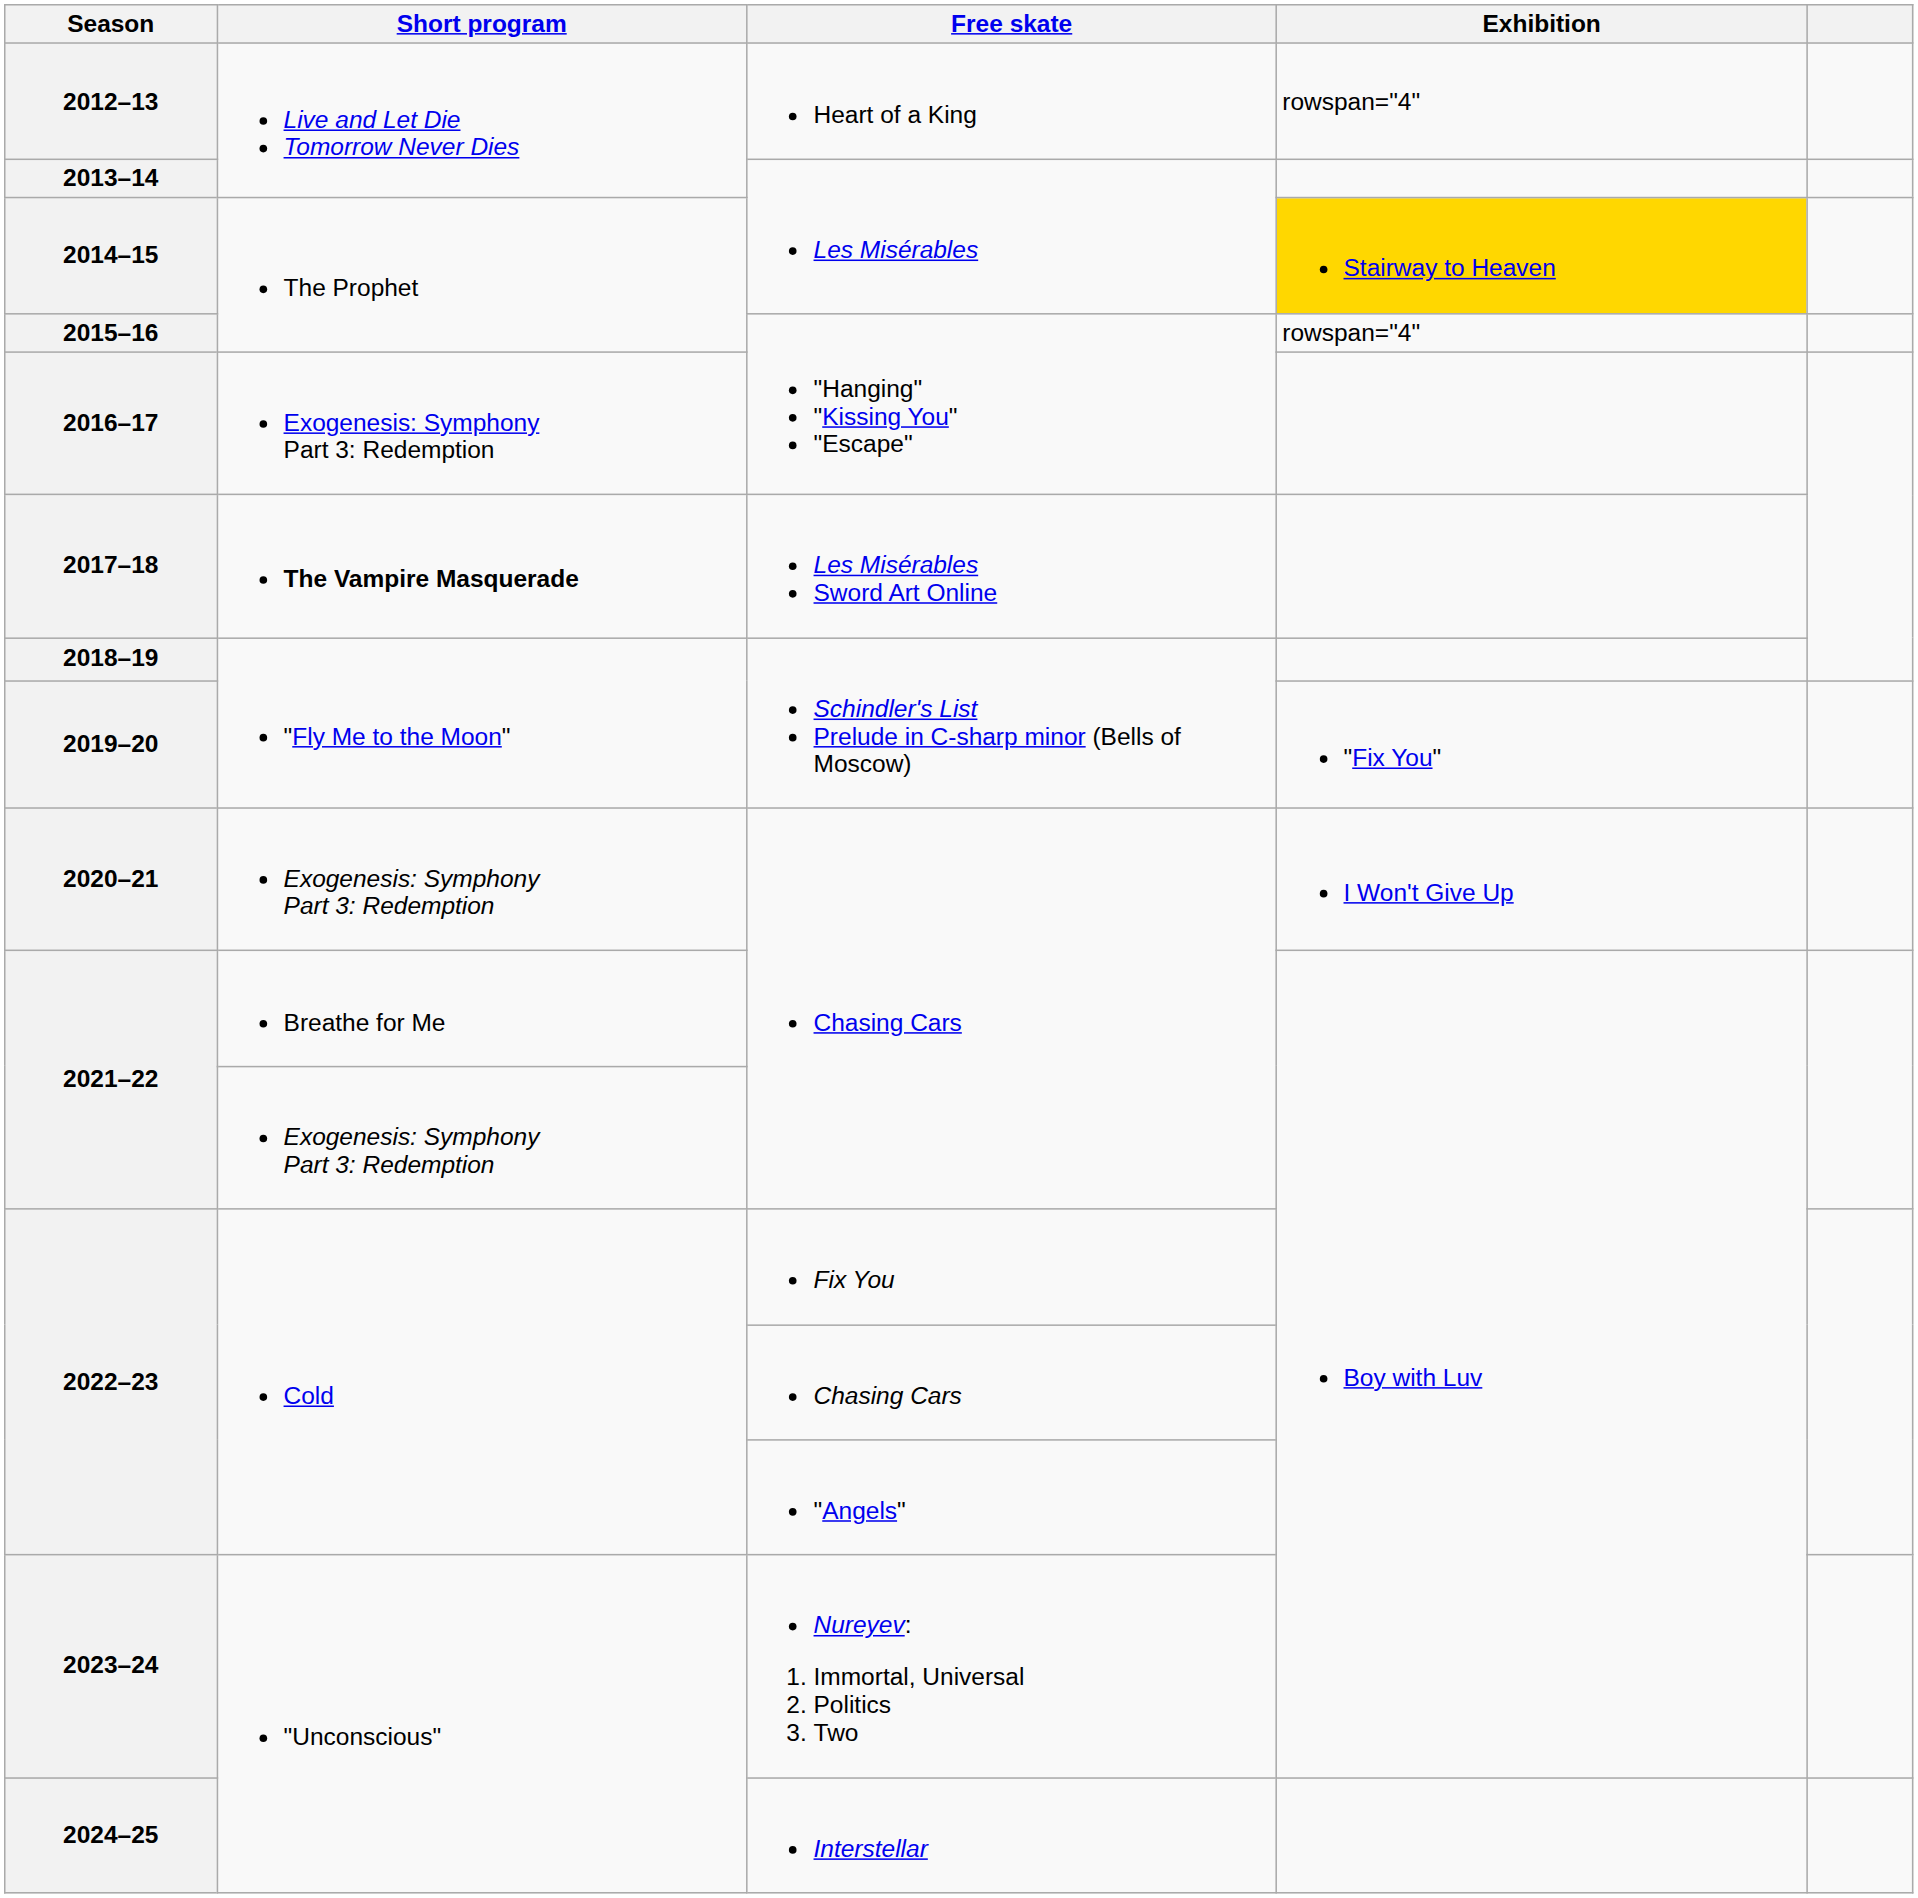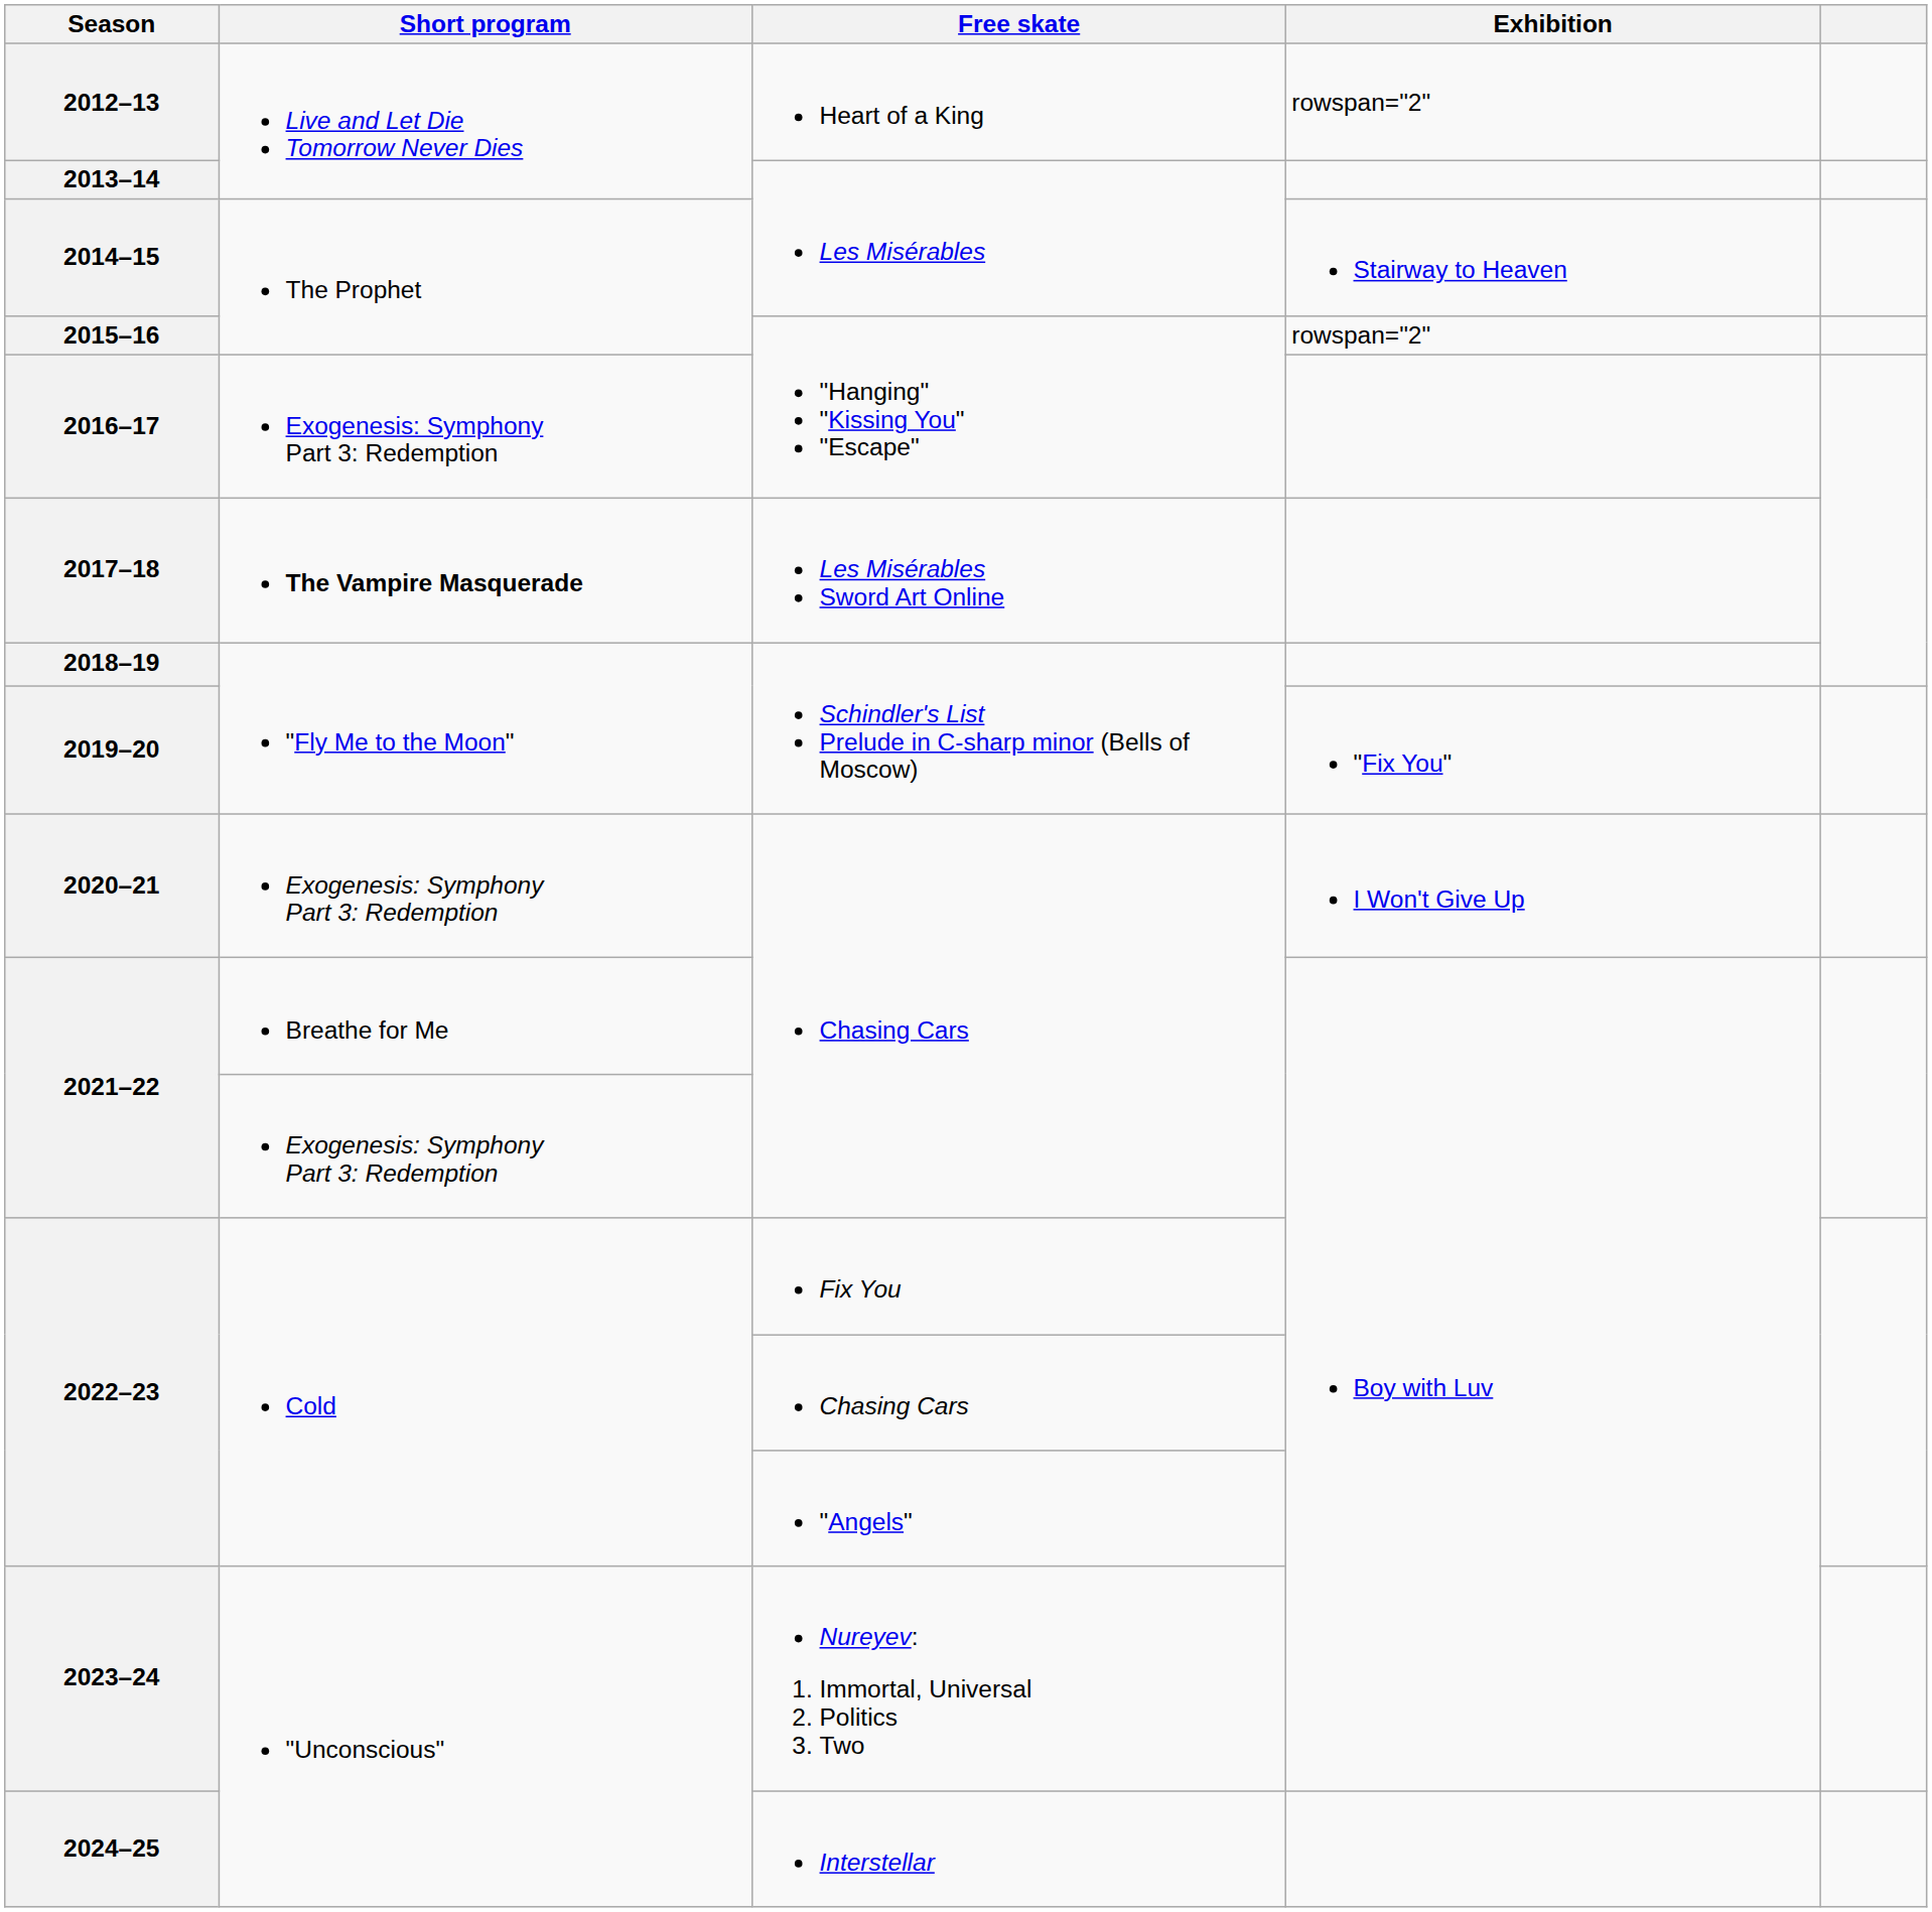2012–13 | Exhibition: rowspan="4" -> rowspan="2"
2014–15 | Exhibition: gold background -> no background
2015–16 | Exhibition: rowspan="4" -> rowspan="2"
